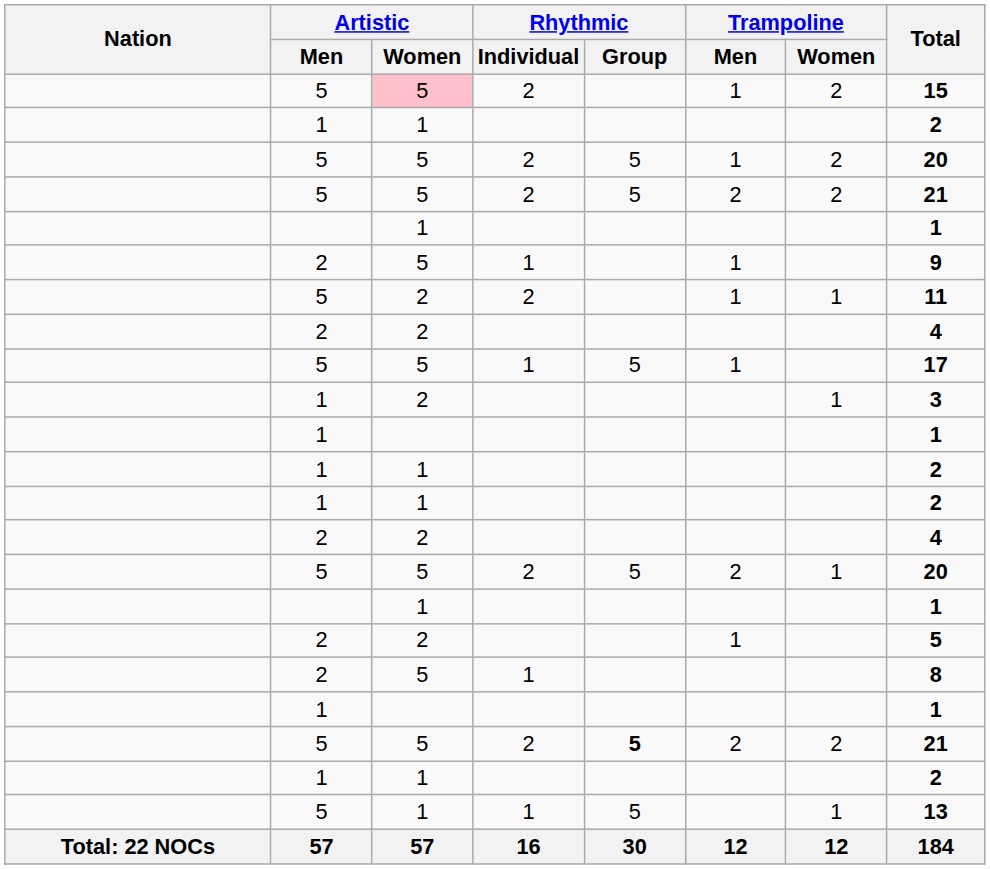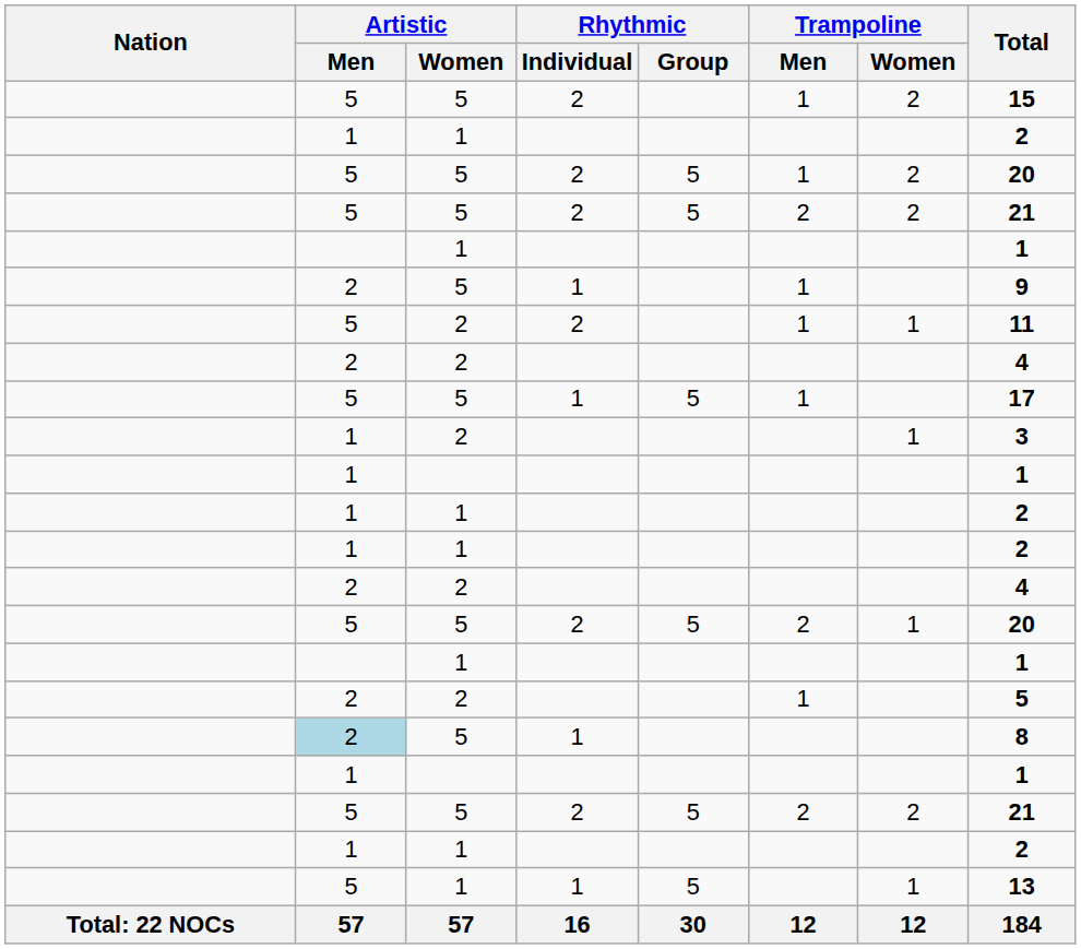row 3 | Artistic / Women: pink background -> no background
row 20 | Artistic / Men: no background -> lightblue background
row 22 | Rhythmic / Group: bold -> normal
